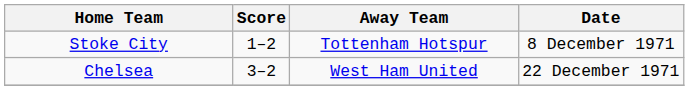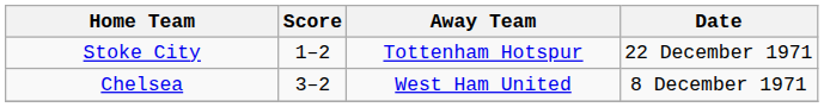Stoke City | Date: 8 December 1971 -> 22 December 1971
Chelsea | Date: 22 December 1971 -> 8 December 1971
